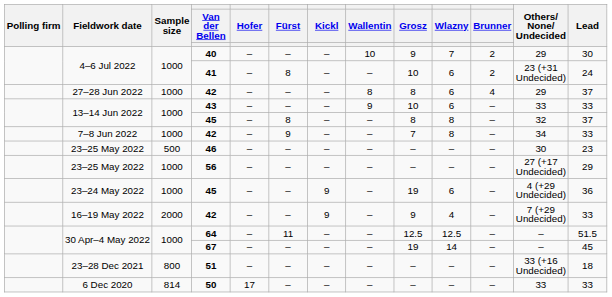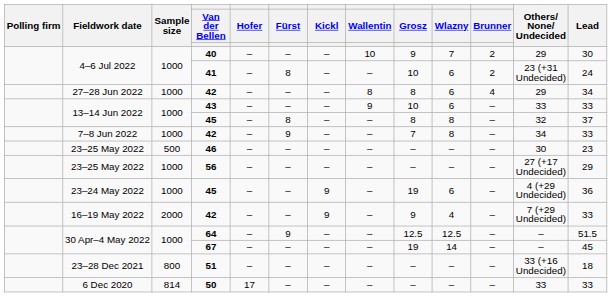27–28 Jun 2022 / 42 | Lead: 37 -> 34
64 | Fürst: 11 -> 9
